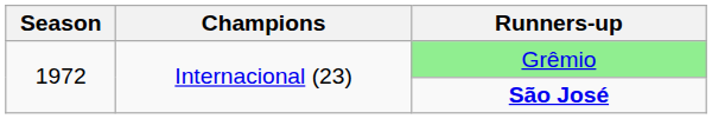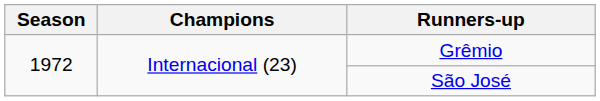Grêmio | Runners-up: lightgreen background -> no background
São José | Runners-up: bold -> normal
